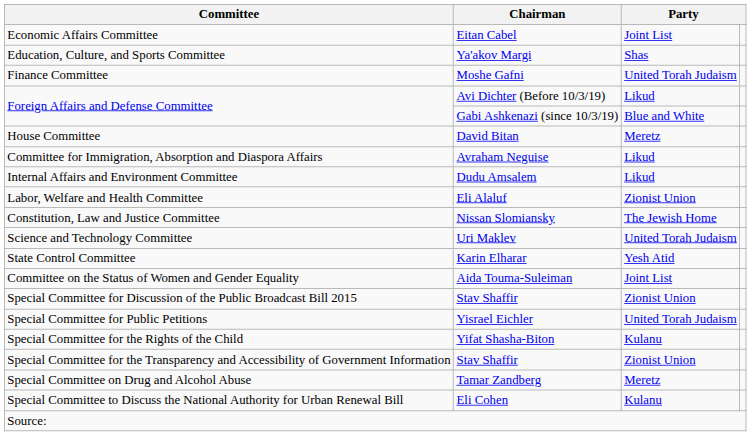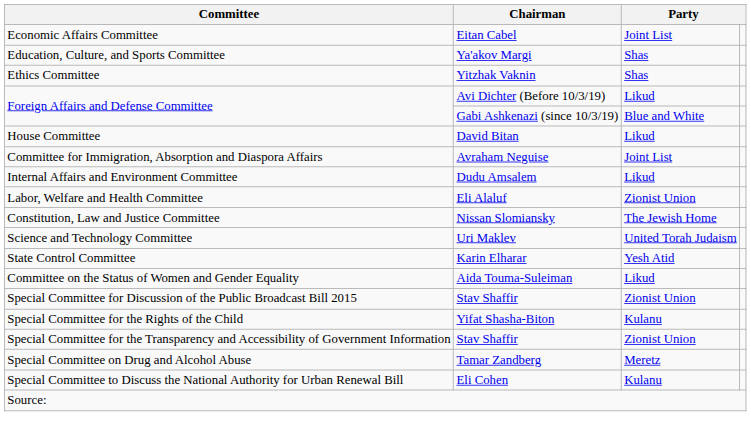+ row: Ethics Committee | Yitzhak Vaknin | Shas
- row: Finance Committee | Moshe Gafni | United Torah Judaism
House Committee | column 3: Meretz -> Likud
Committee for Immigration, Absorption and Diaspora Affairs | column 3: Likud -> Joint List
Committee on the Status of Women and Gender Equality | column 3: Joint List -> Likud
- row: Special Committee for Public Petitions | Yisrael Eichler | United Torah Judaism
